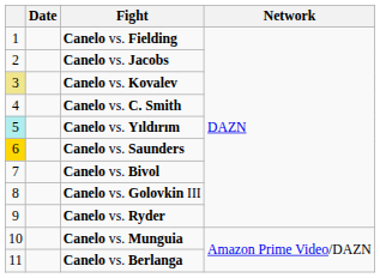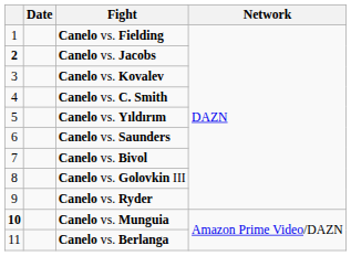Canelo vs. Jacobs | column 1: normal -> bold
Canelo vs. Kovalev | column 1: khaki background -> no background
Canelo vs. Yıldırım | column 1: paleturquoise background -> no background
Canelo vs. Saunders | column 1: gold background -> no background
Canelo vs. Munguia | column 1: normal -> bold
